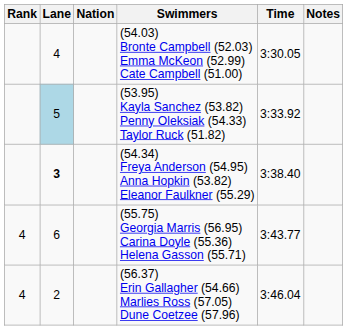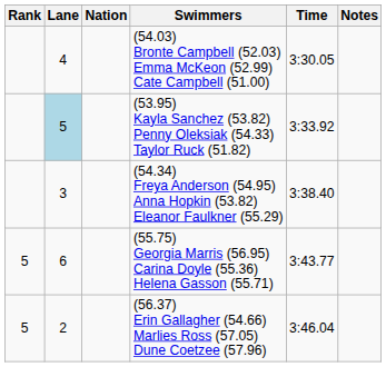row 4 | Lane: bold -> normal
row 5 | Rank: 4 -> 5
row 6 | Rank: 4 -> 5
